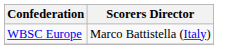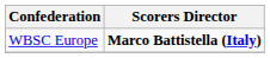WBSC Europe | Scorers Director: normal -> bold
